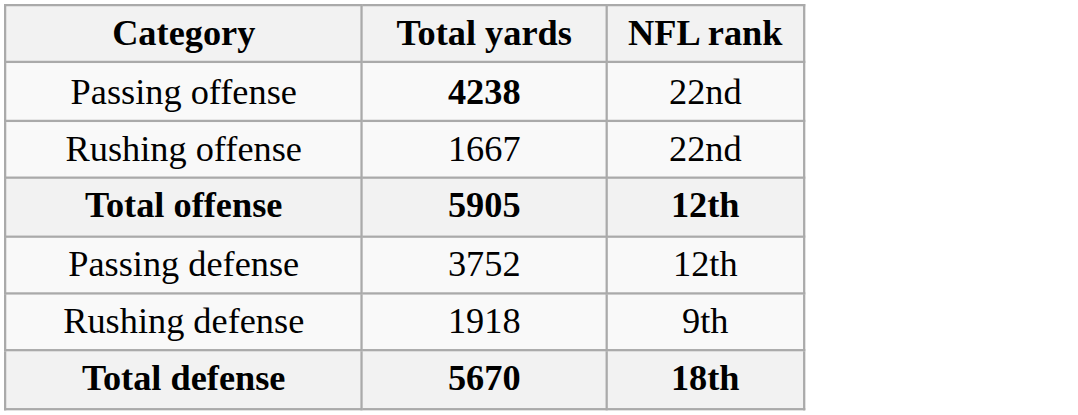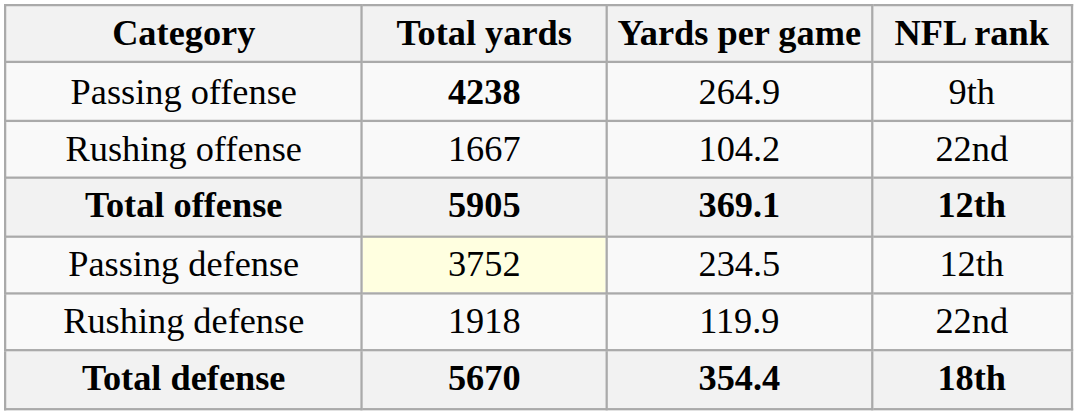+ column: Yards per game | 264.9 | 104.2 | 369.1 | 234.5 | 119.9 | 354.4
Passing offense | NFL rank: 22nd -> 9th
Passing defense | Total yards: no background -> lightyellow background
Rushing defense | NFL rank: 9th -> 22nd
